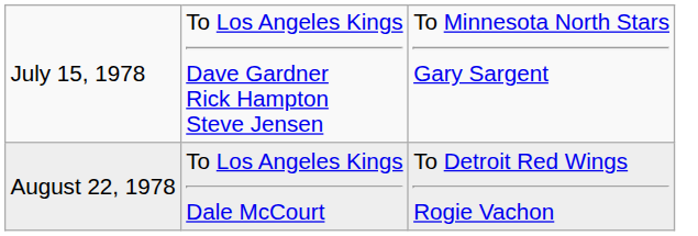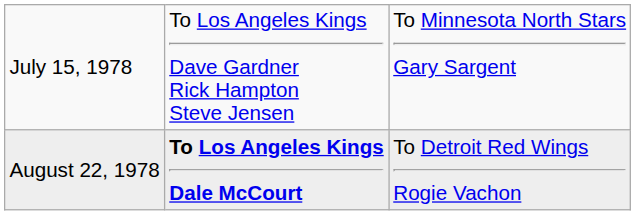August 22, 1978 | column 2: normal -> bold
